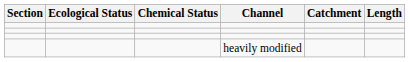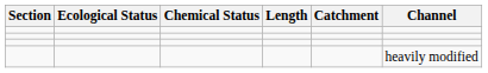columns swapped: Length <-> Channel
